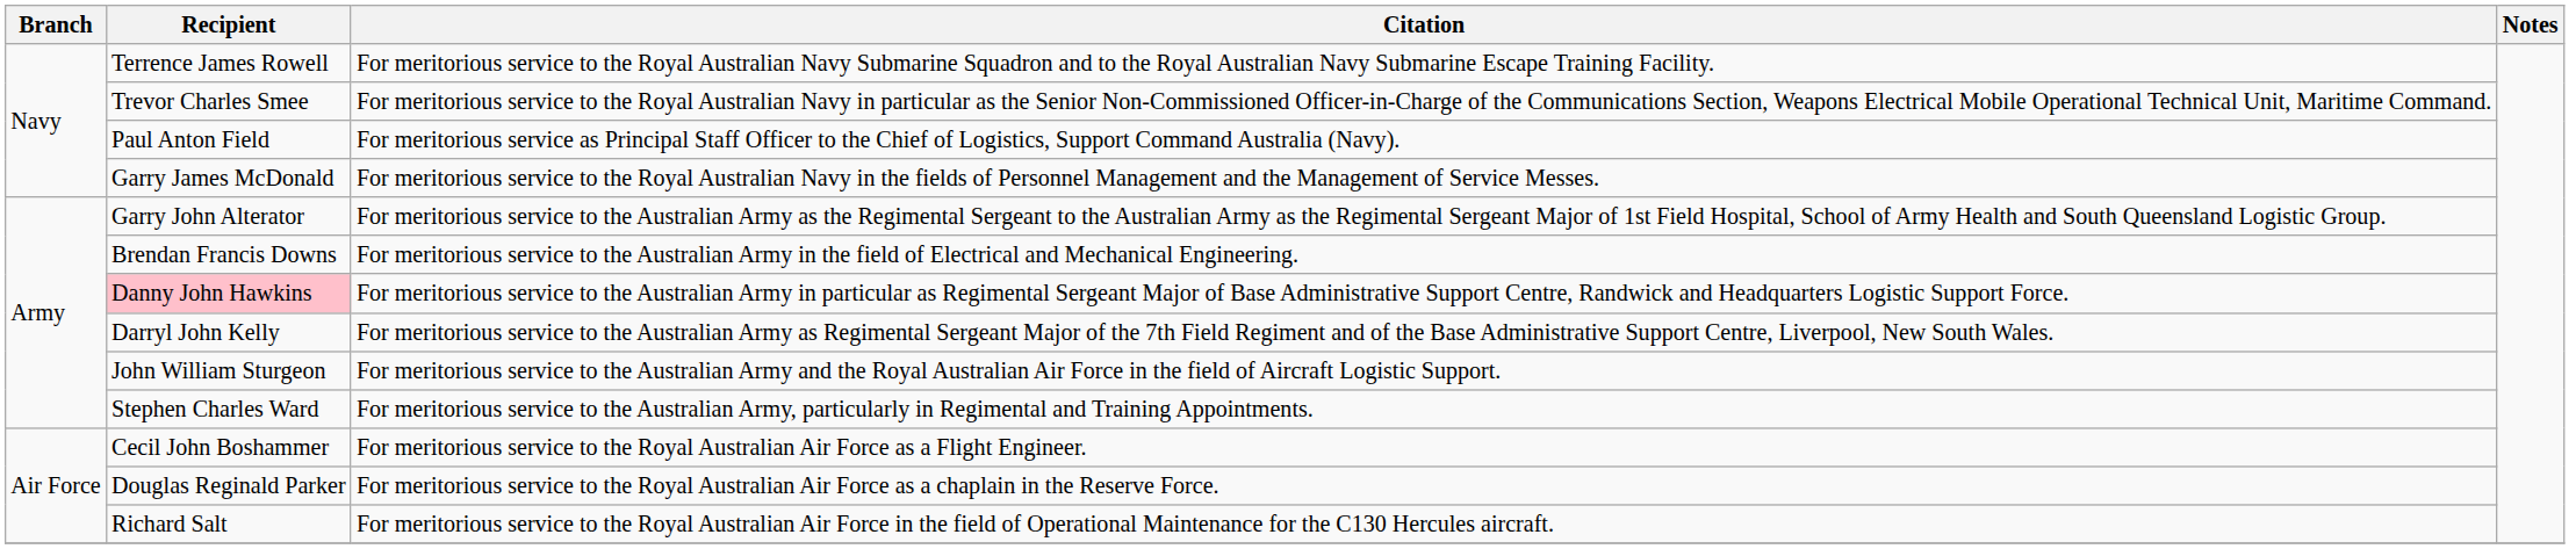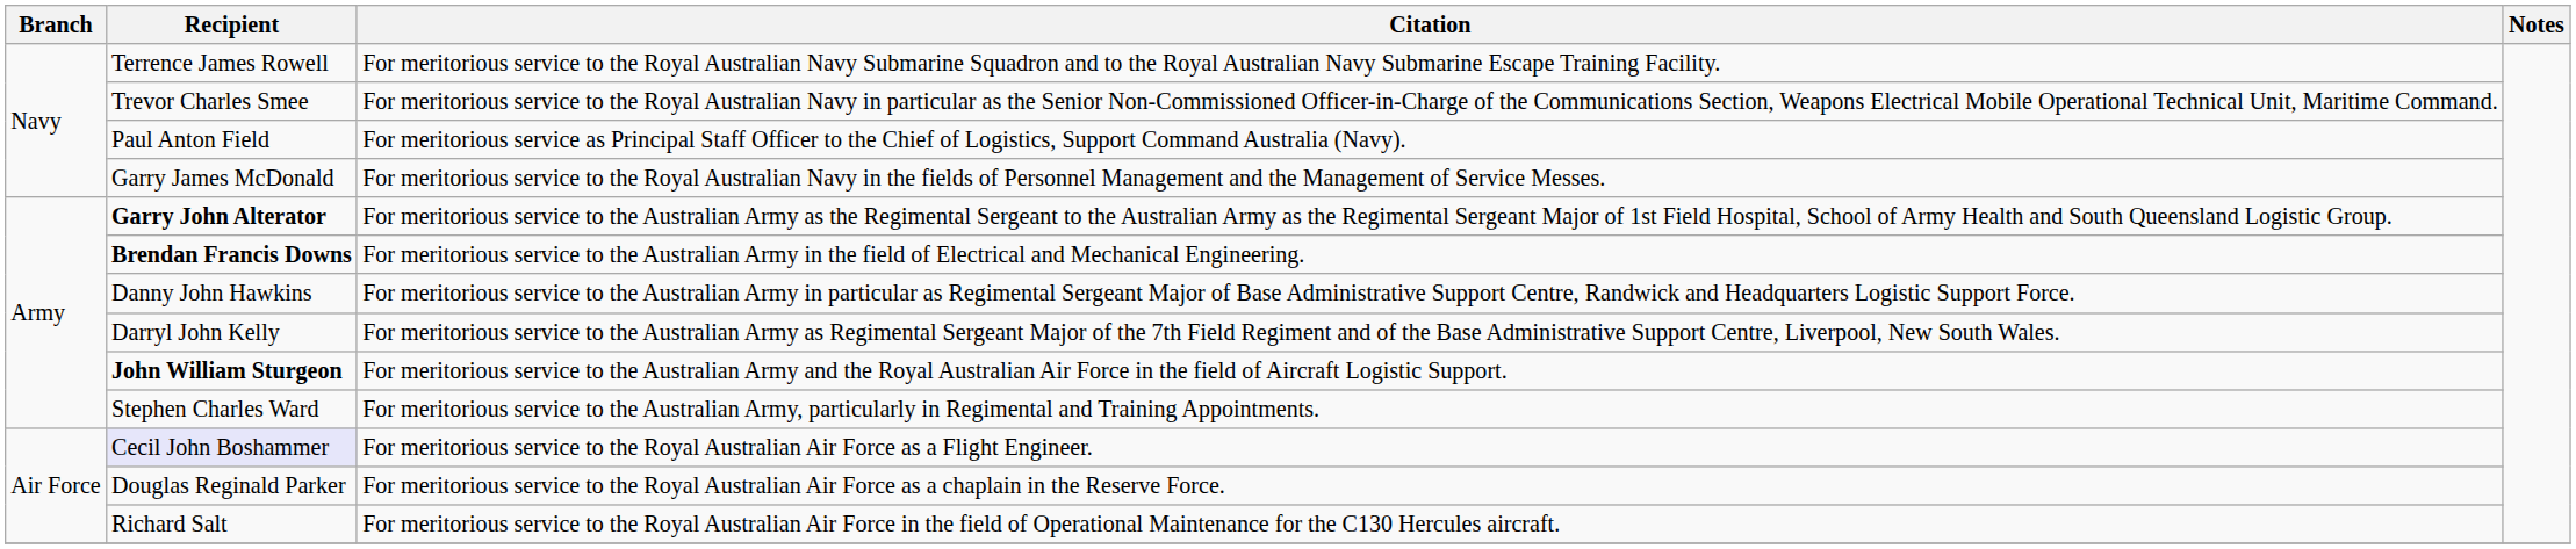Garry John Alterator | Recipient: normal -> bold
Brendan Francis Downs | Recipient: normal -> bold
Danny John Hawkins | Recipient: pink background -> no background
John William Sturgeon | Recipient: normal -> bold
Cecil John Boshammer | Recipient: no background -> lavender background
